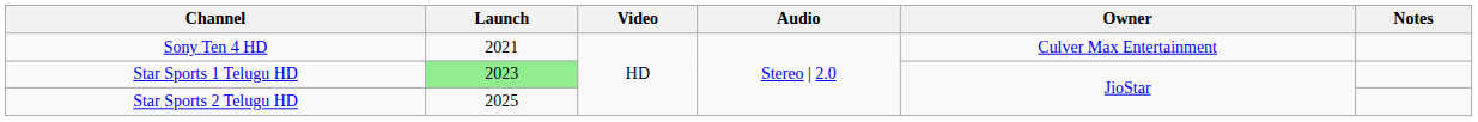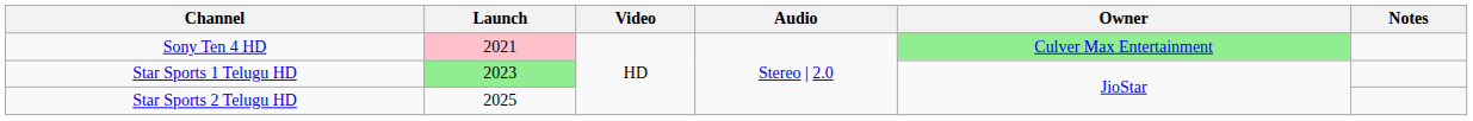Sony Ten 4 HD | Launch: no background -> pink background
Sony Ten 4 HD | Owner: no background -> lightgreen background
